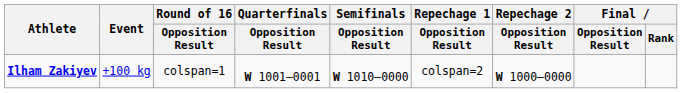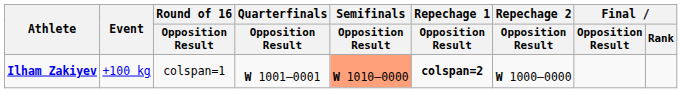Ilham Zakiyev | Semifinals / Opposition Result: no background -> lightsalmon background
Ilham Zakiyev | Repechage 1 / Opposition Result: normal -> bold
